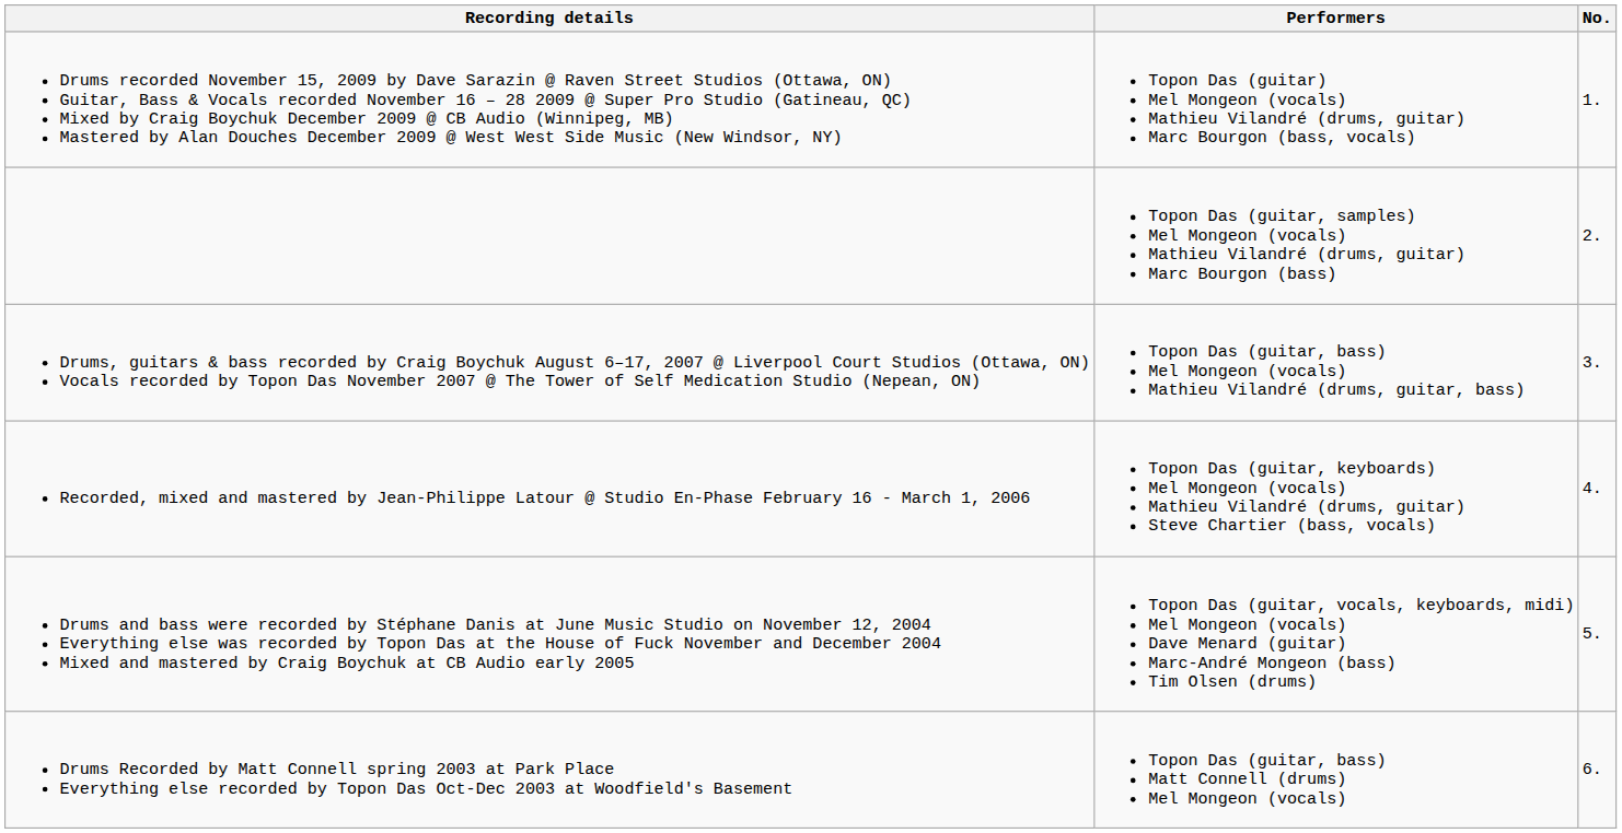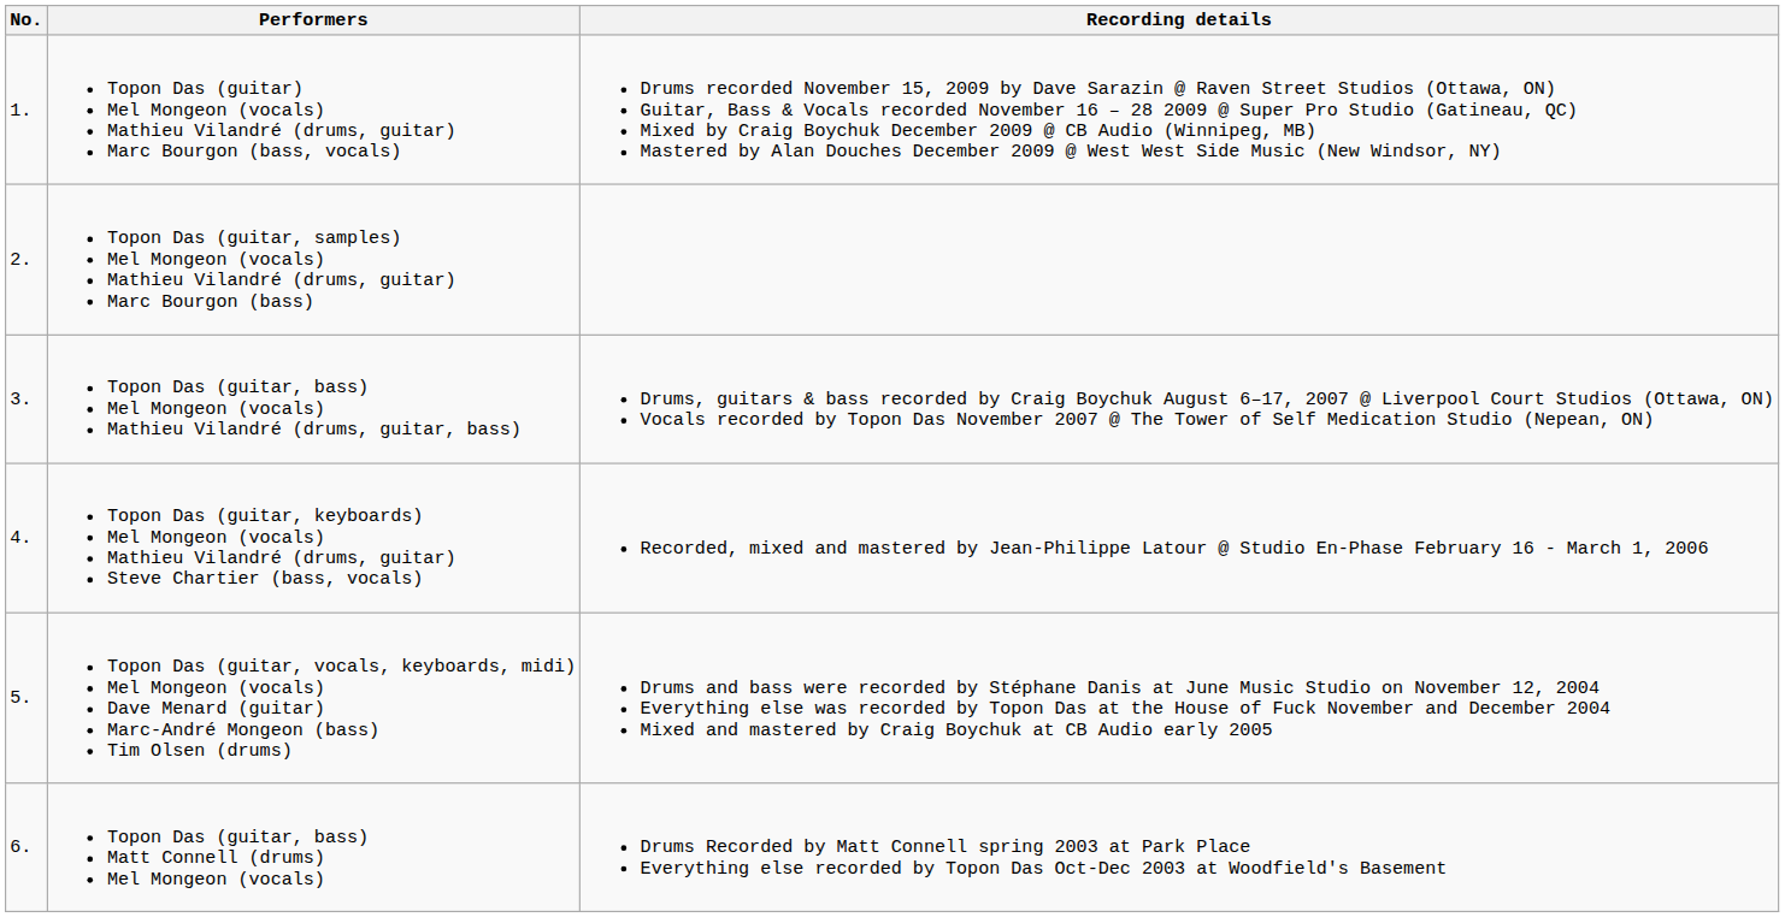columns swapped: No. <-> Recording details
